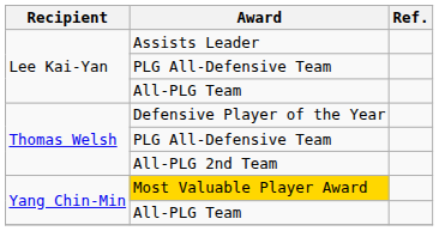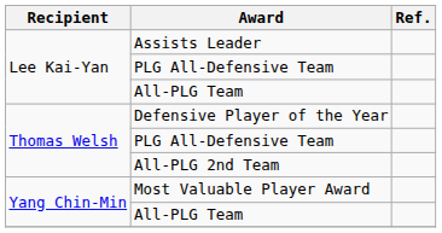Most Valuable Player Award | Award: gold background -> no background
